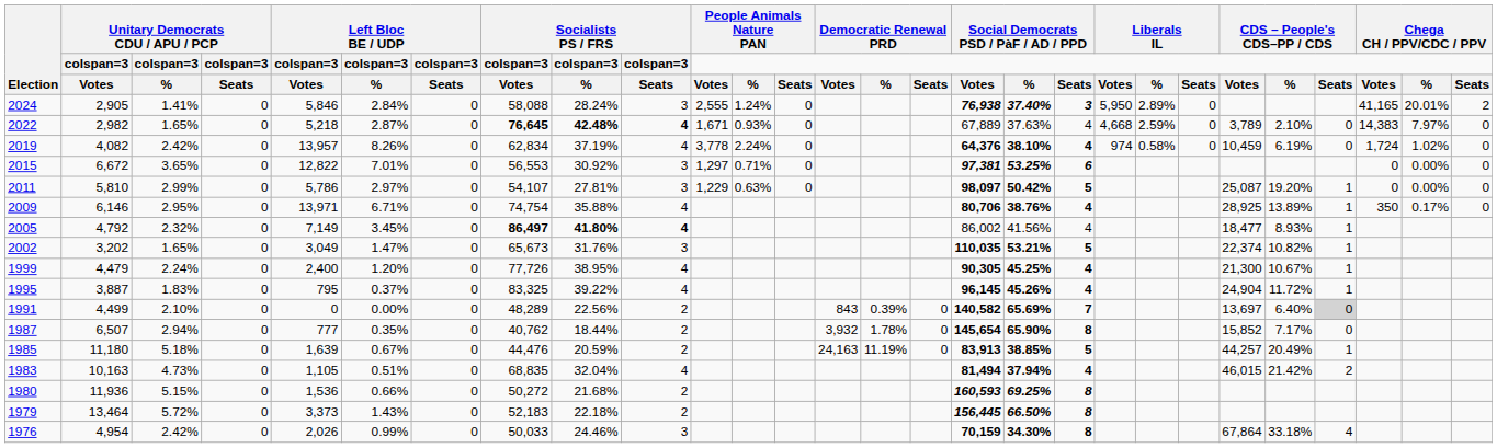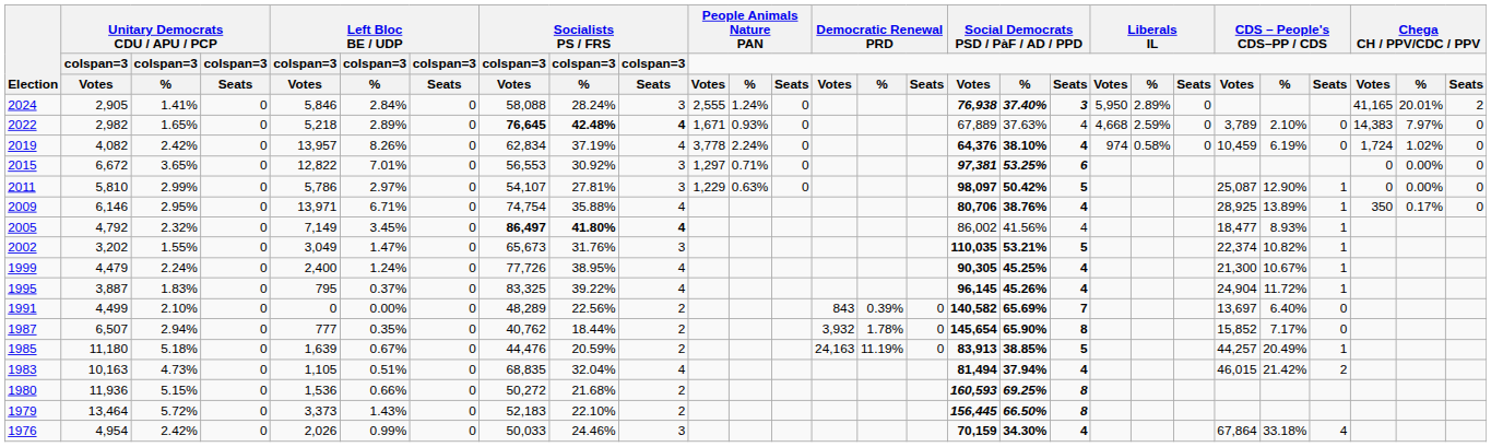2022 | Left Bloc BE / UDP / colspan=3 / %: 2.87% -> 2.89%
2011 | CDS – People's CDS–PP / CDS / %: 19.20% -> 12.90%
2002 | Unitary Democrats CDU / APU / PCP / colspan=3 / %: 1.65% -> 1.55%
1999 | Left Bloc BE / UDP / colspan=3 / %: 1.20% -> 1.24%
1991 | CDS – People's CDS–PP / CDS / Seats: lightgrey background -> no background
1979 | Socialists PS / FRS / colspan=3 / %: 22.18% -> 22.10%
1976 | Social Democrats PSD / PàF / AD / PPD / Seats: 8 -> 4
